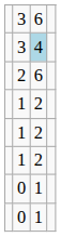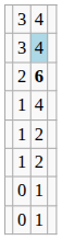row 1 | column 3: 6 -> 4
row 3 | column 3: normal -> bold
row 4 | column 3: 2 -> 4
